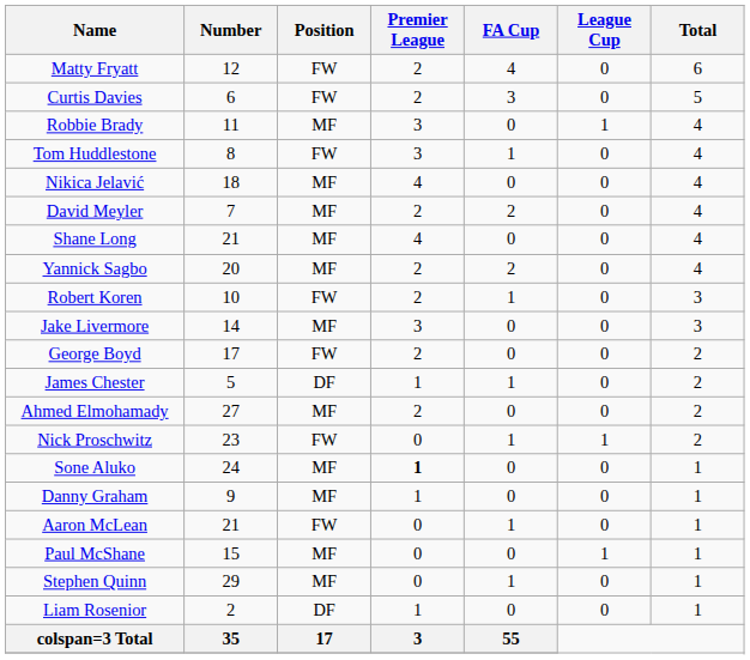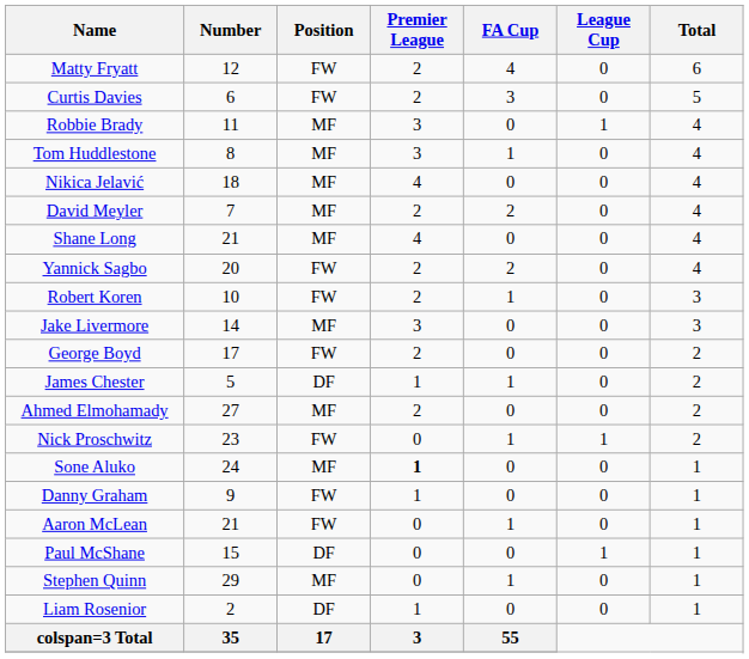Tom Huddlestone | Position: FW -> MF
Yannick Sagbo | Position: MF -> FW
Danny Graham | Position: MF -> FW
Paul McShane | Position: MF -> DF
